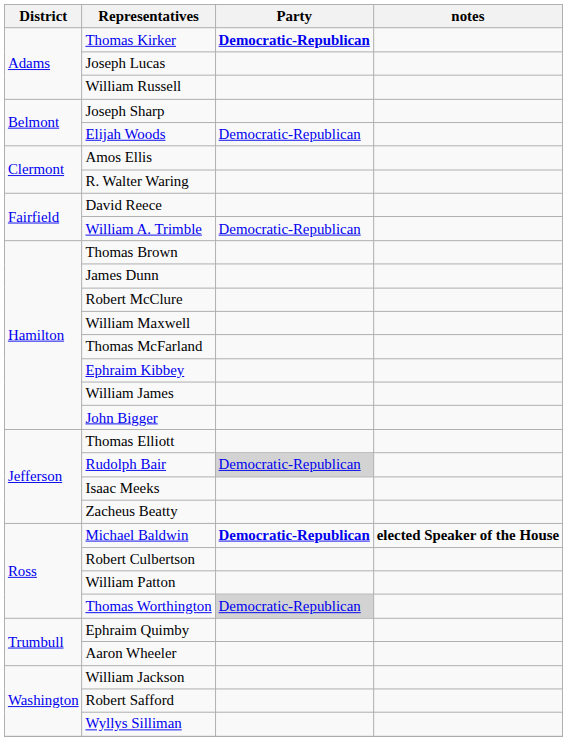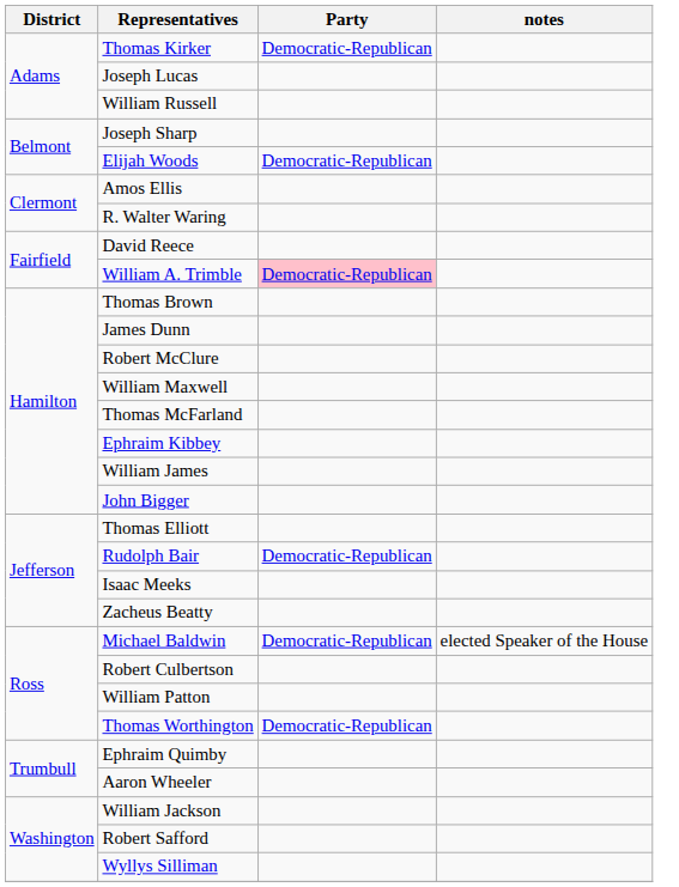Thomas Kirker | Party: bold -> normal
William A. Trimble | Party: no background -> pink background
Rudolph Bair | Party: lightgrey background -> no background
Michael Baldwin | Party: bold -> normal
Michael Baldwin | notes: bold -> normal
Thomas Worthington | Party: lightgrey background -> no background
